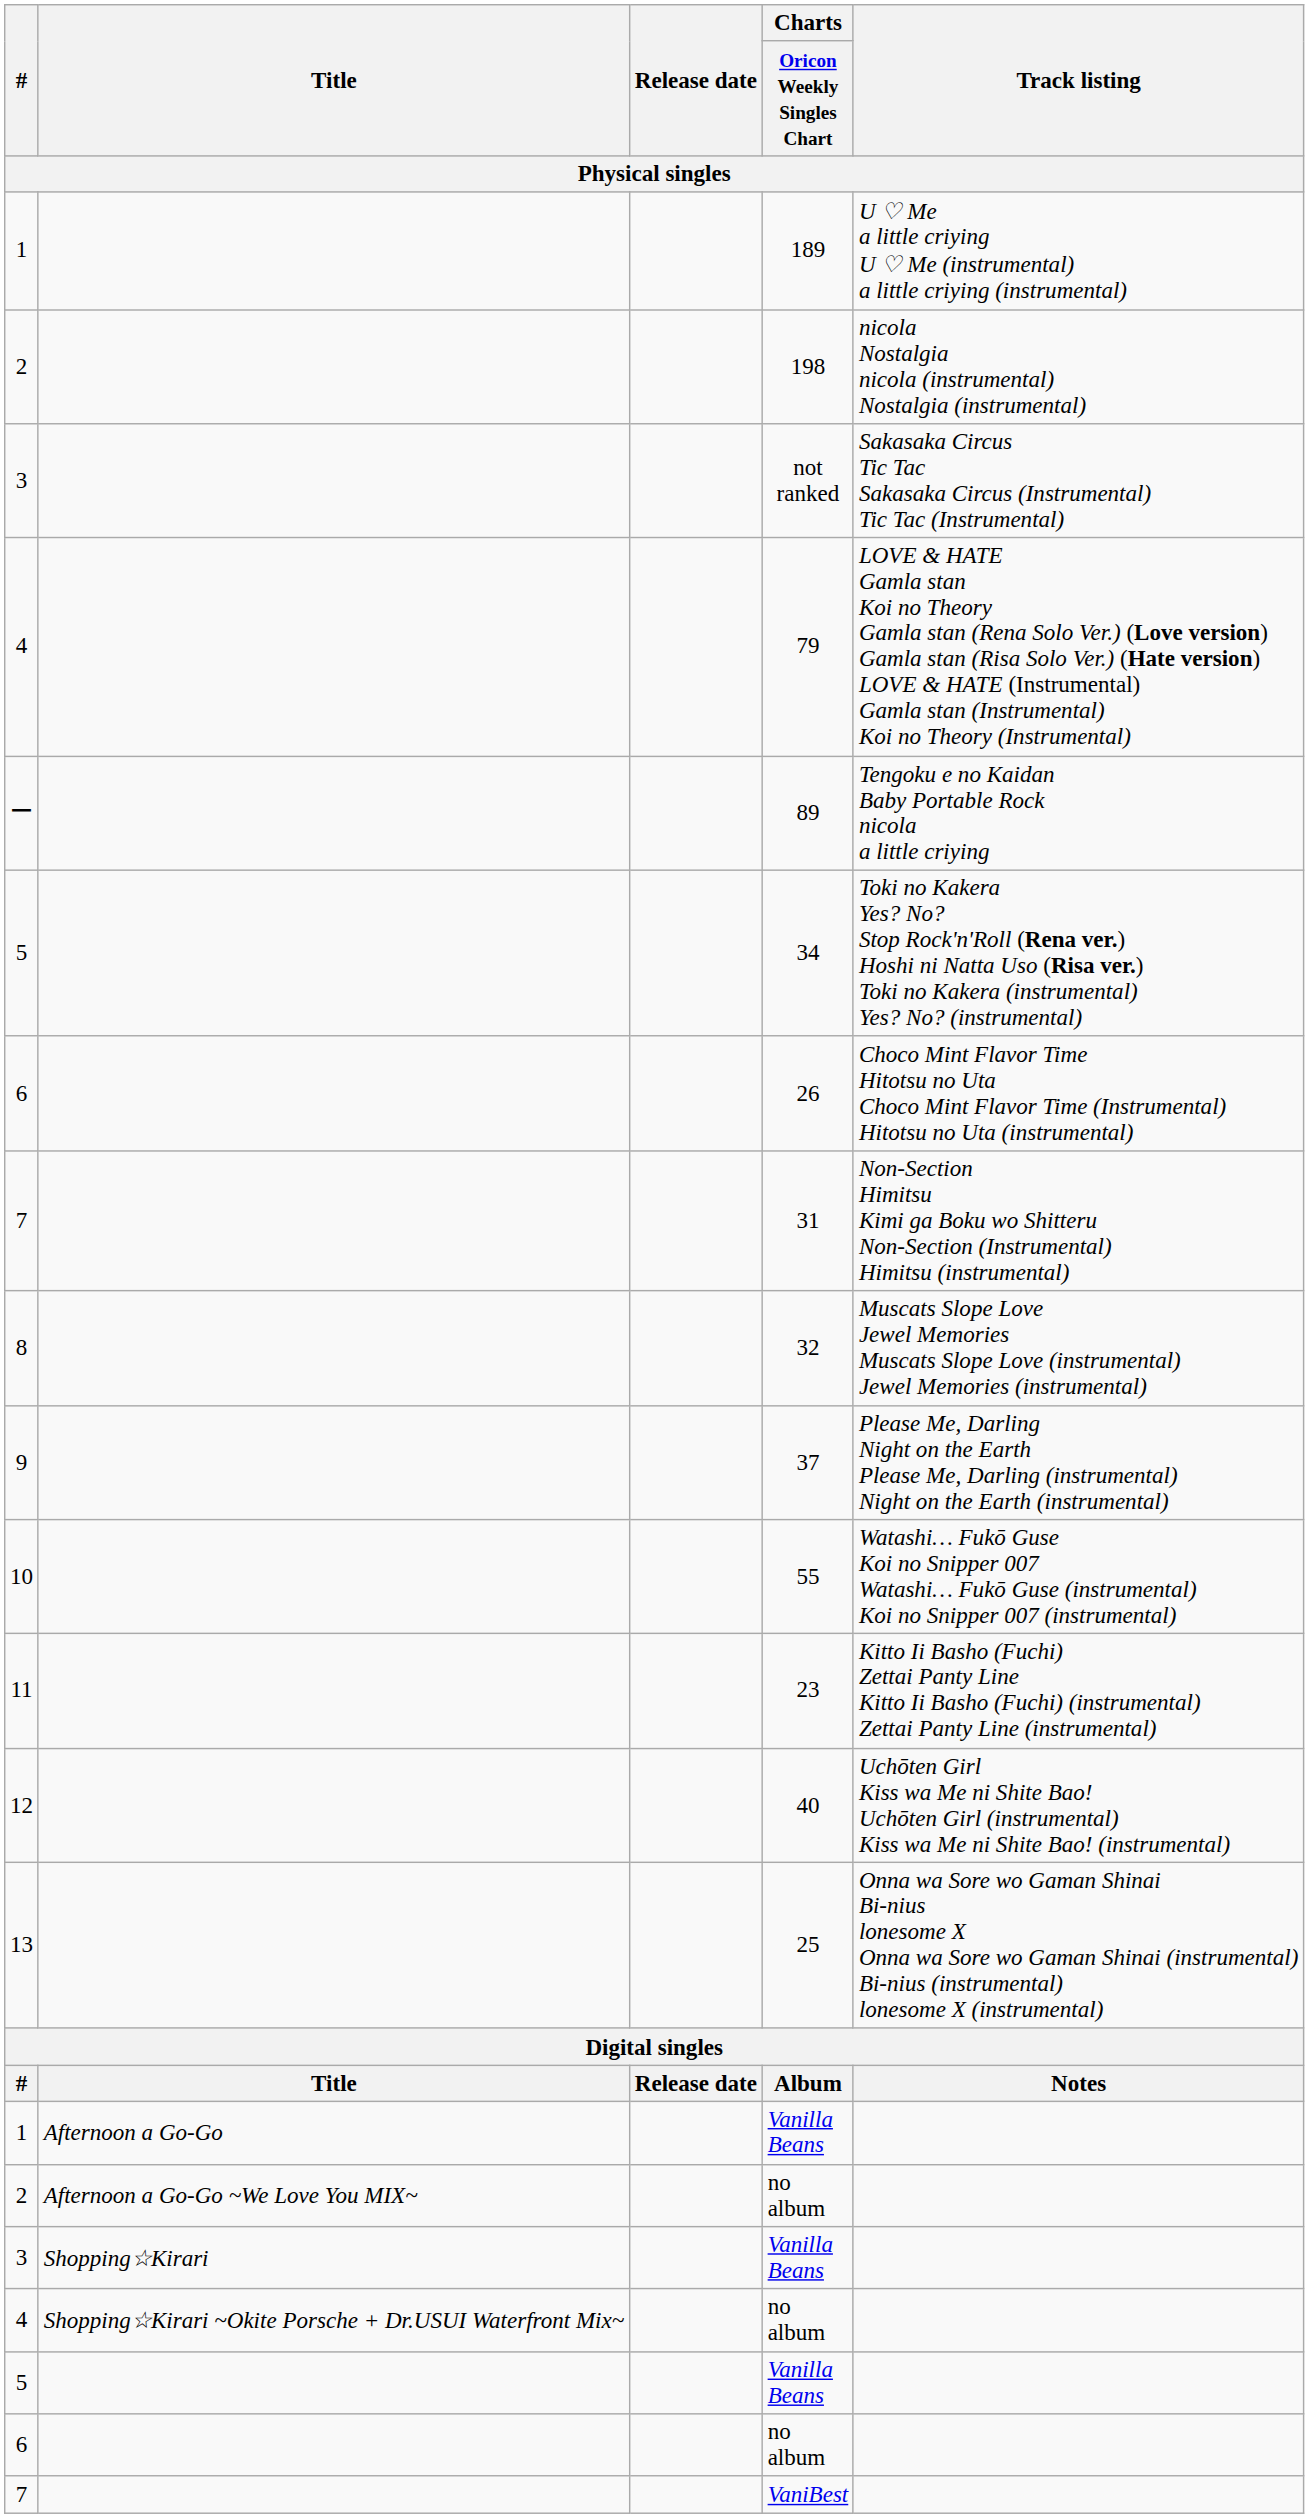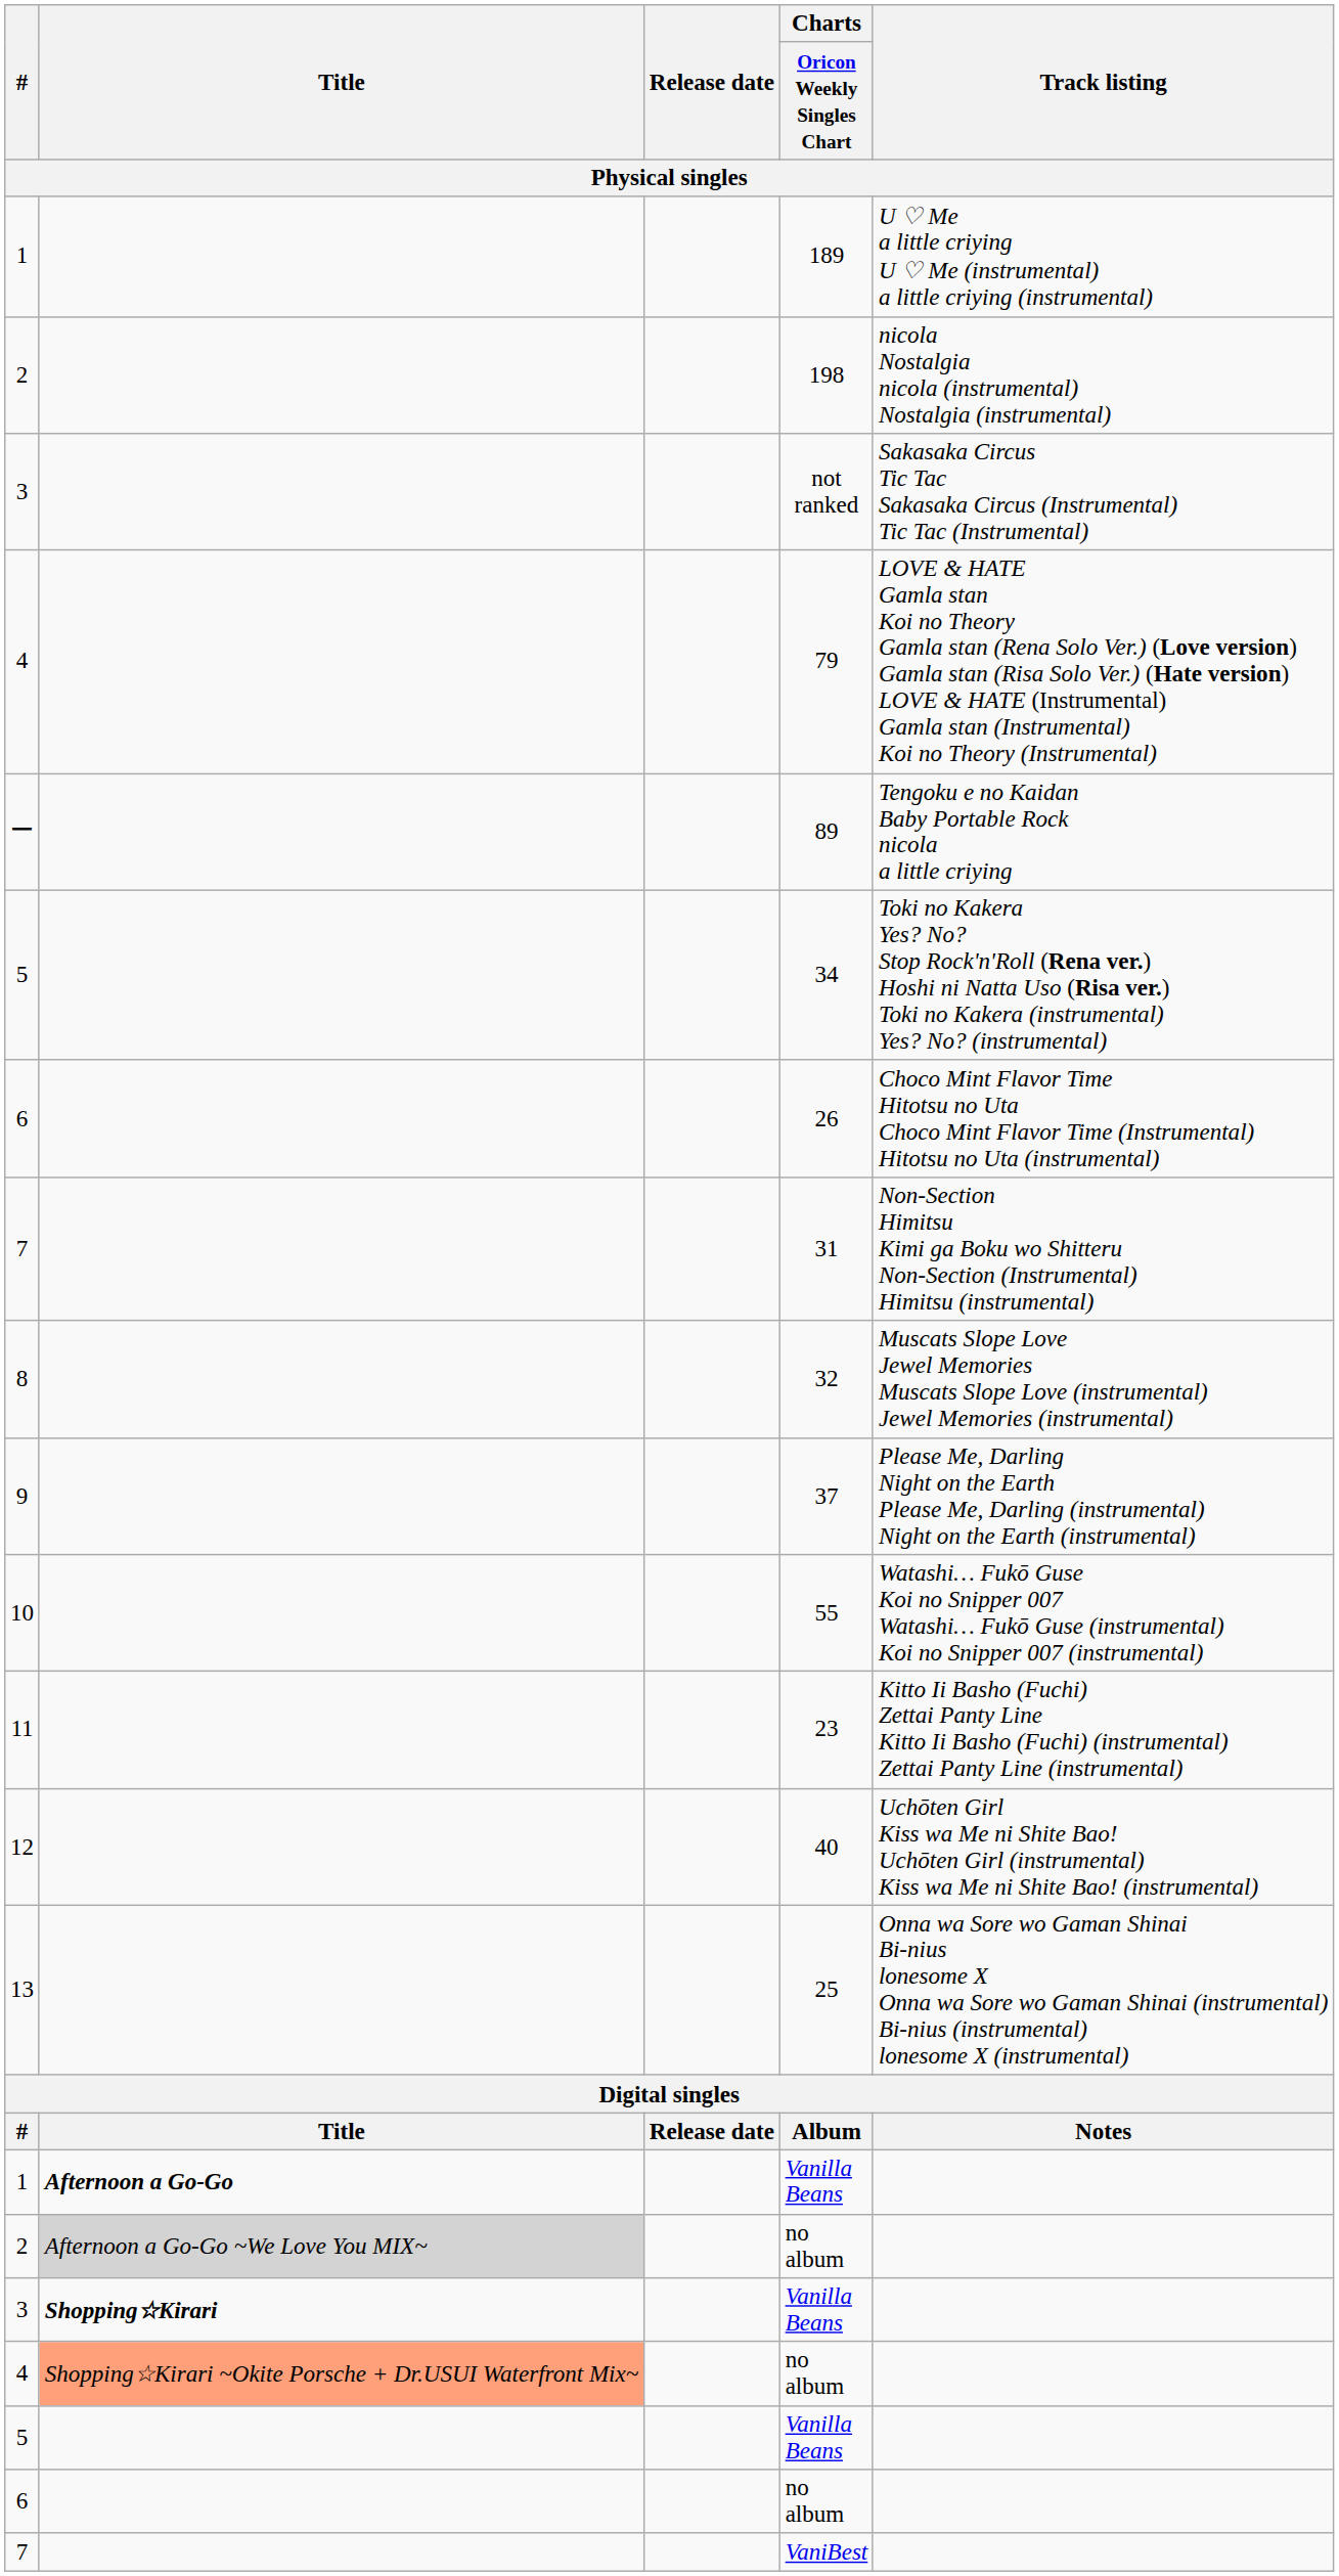1 / Vanilla Beans | Title: normal -> bold
2 / no album | Title: no background -> lightgrey background
3 / Vanilla Beans | Title: normal -> bold
4 / no album | Title: no background -> lightsalmon background
